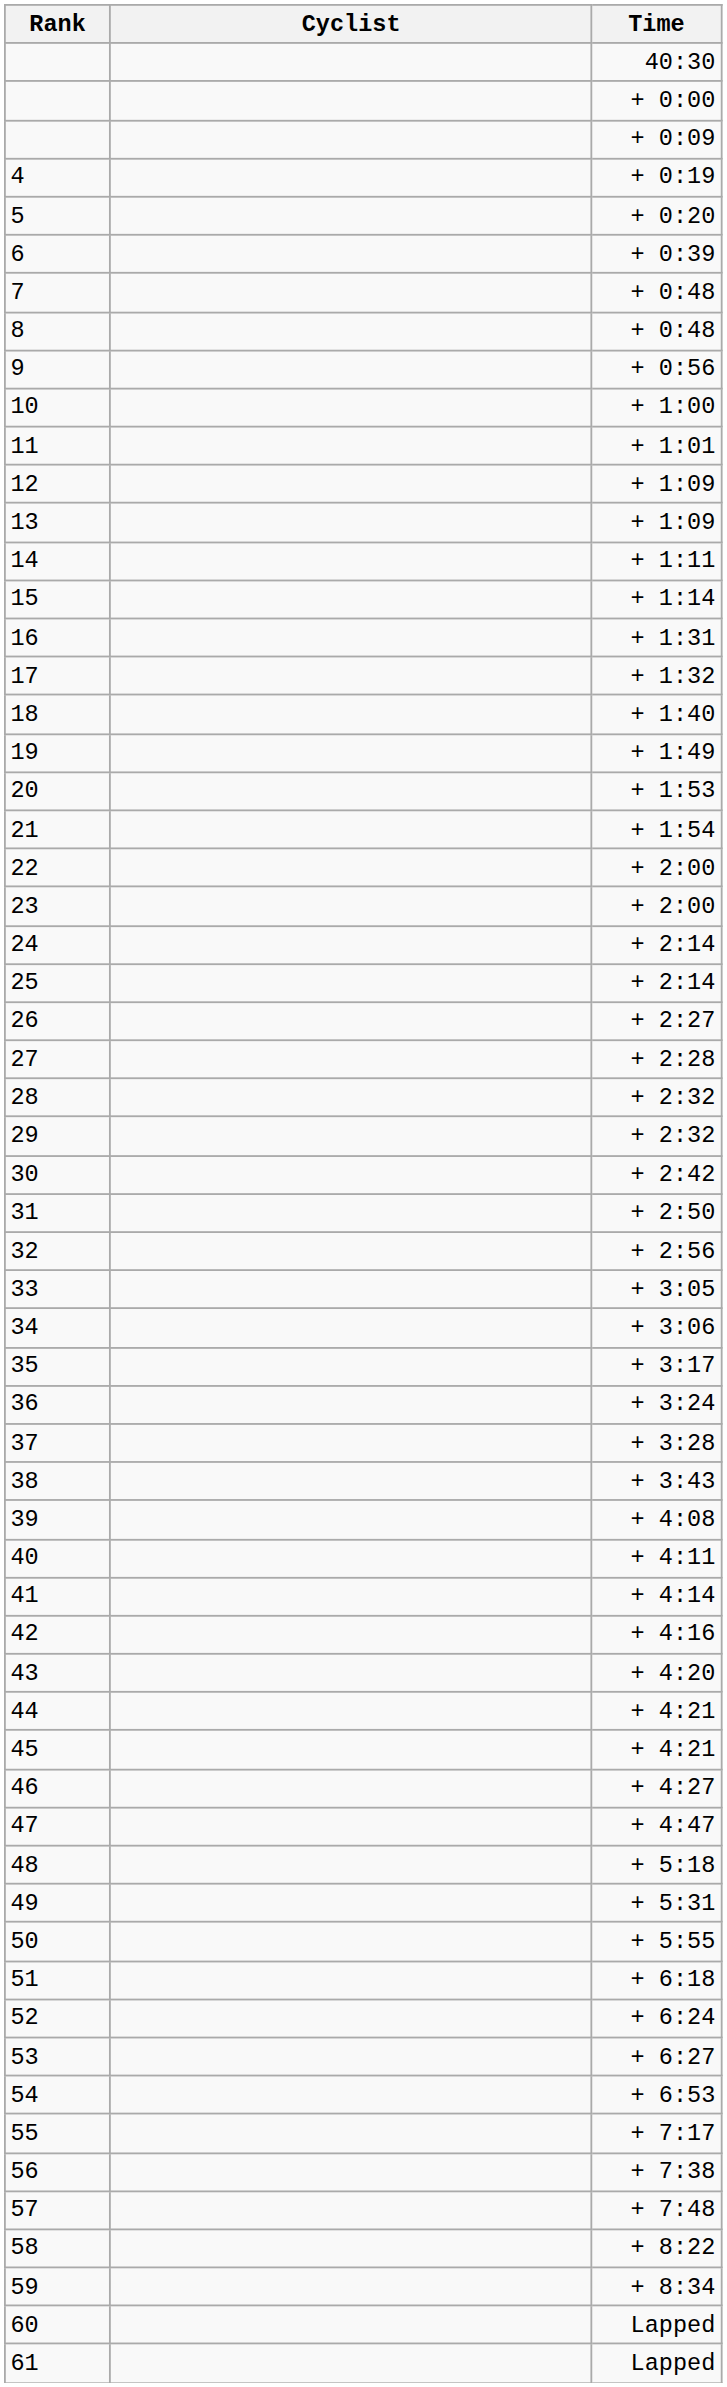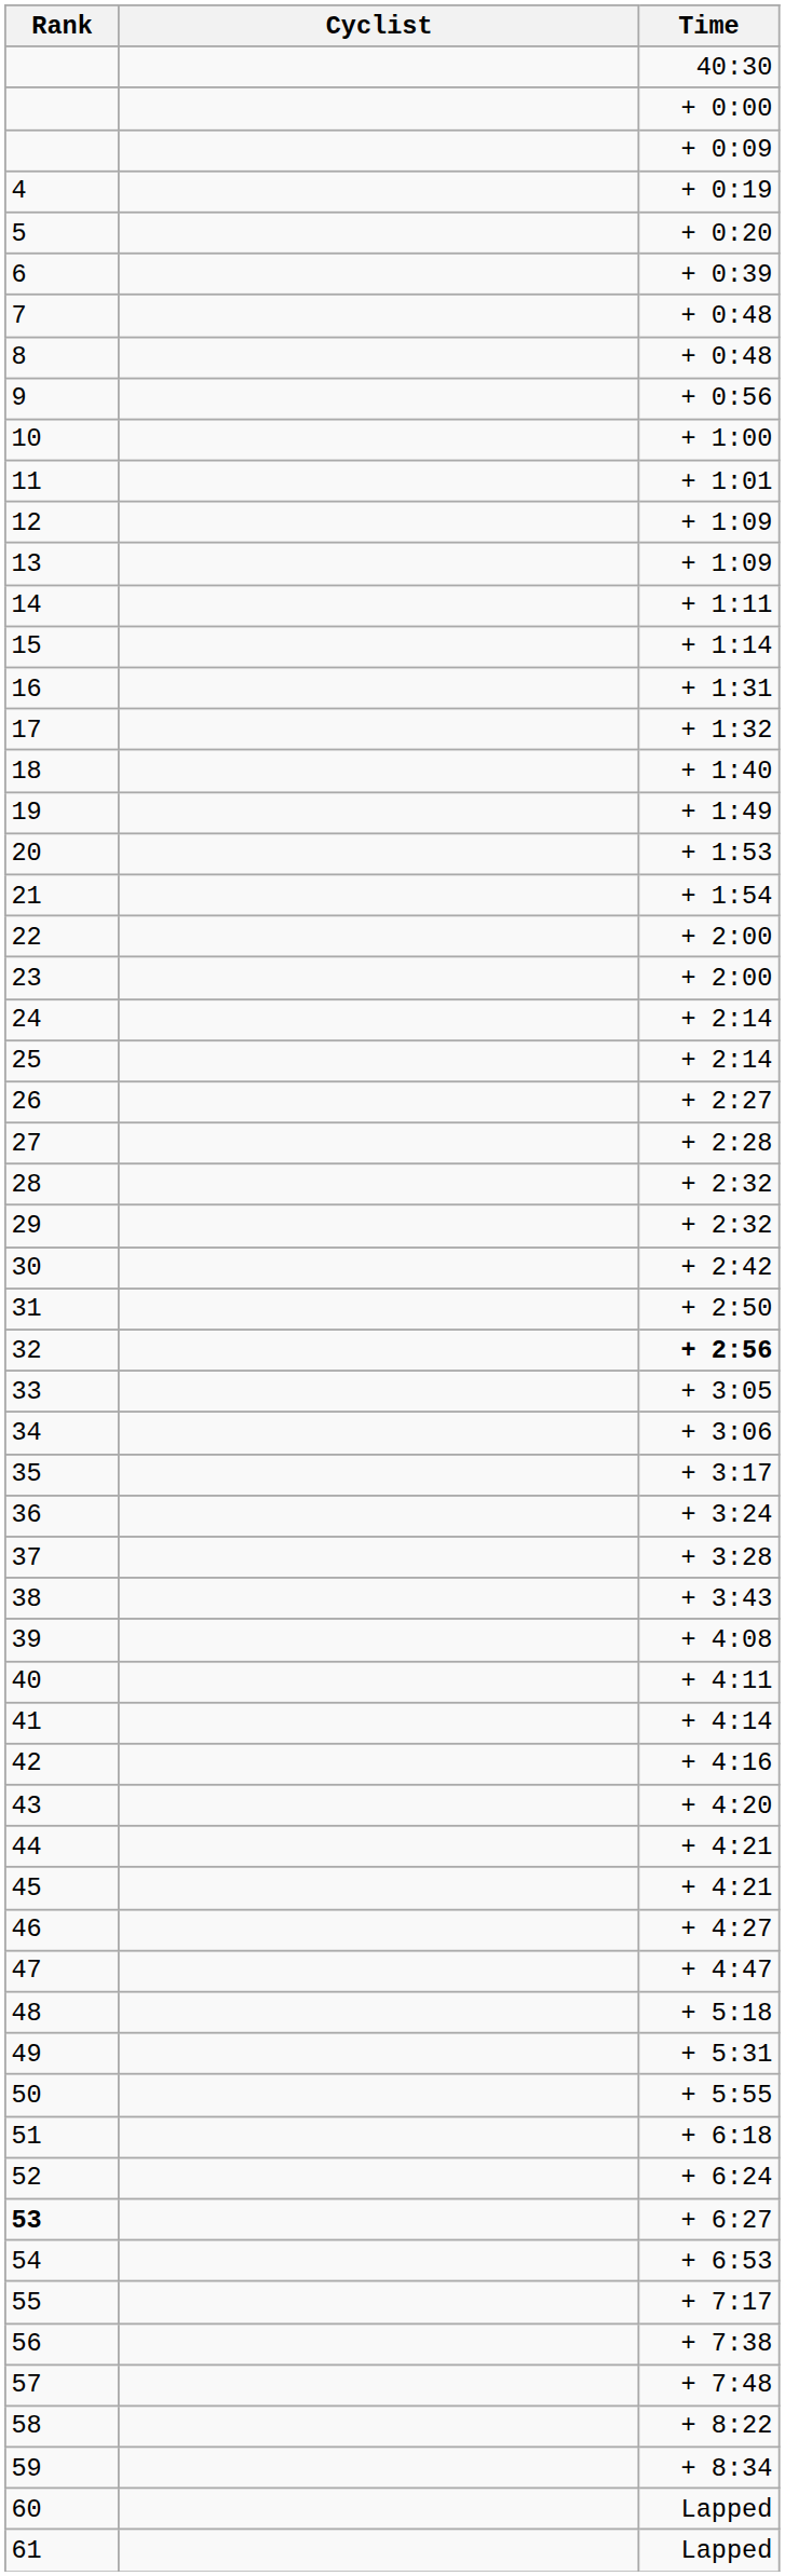32 | Time: normal -> bold
53 | Rank: normal -> bold
